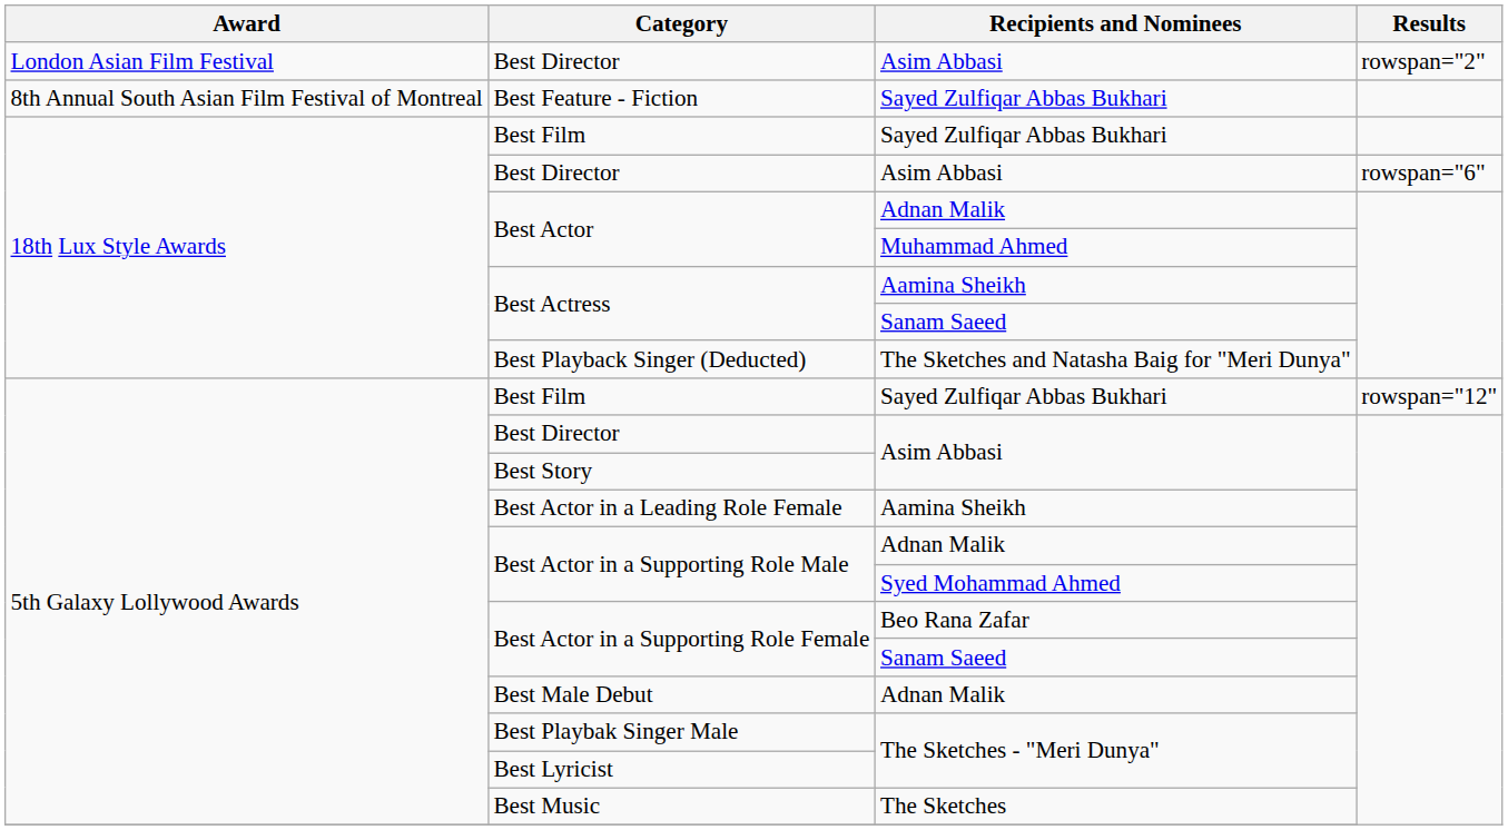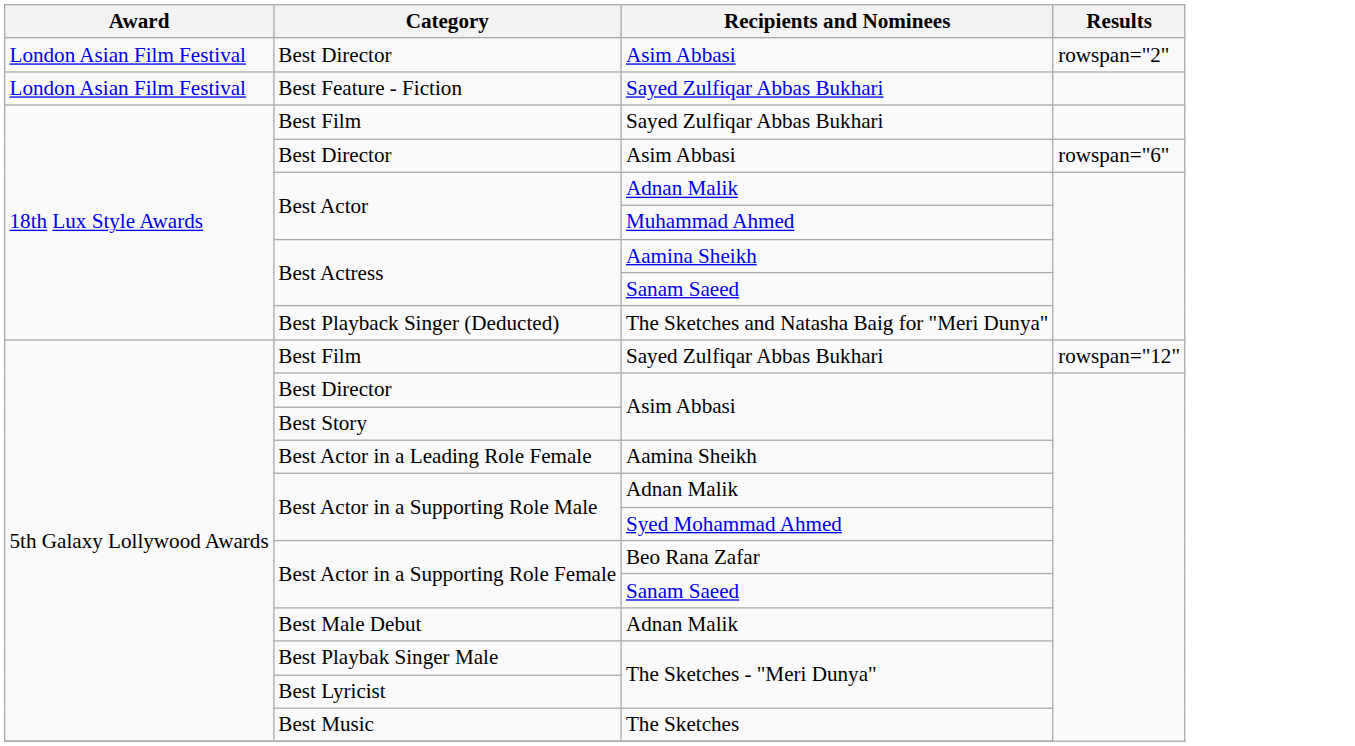Best Feature - Fiction | Award: 8th Annual South Asian Film Festival of Montreal -> London Asian Film Festival
